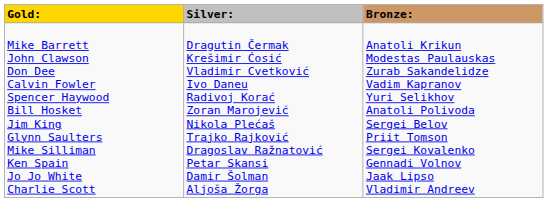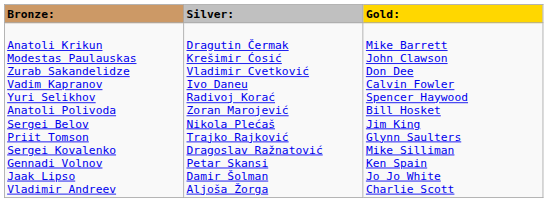columns swapped: Gold: <-> Bronze:
